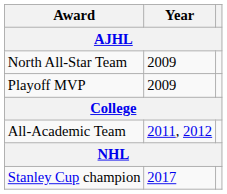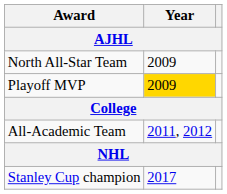Playoff MVP | Year: no background -> gold background
